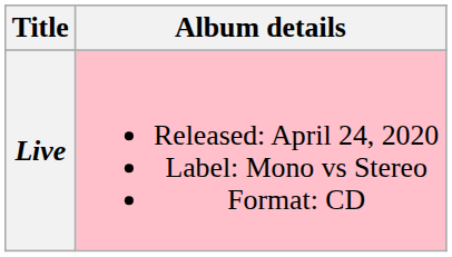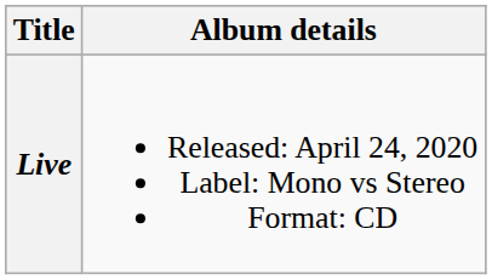Live | Album details: pink background -> no background
